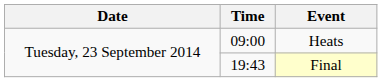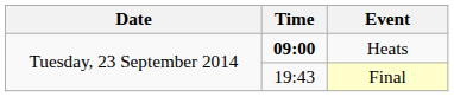Heats | Time: normal -> bold
